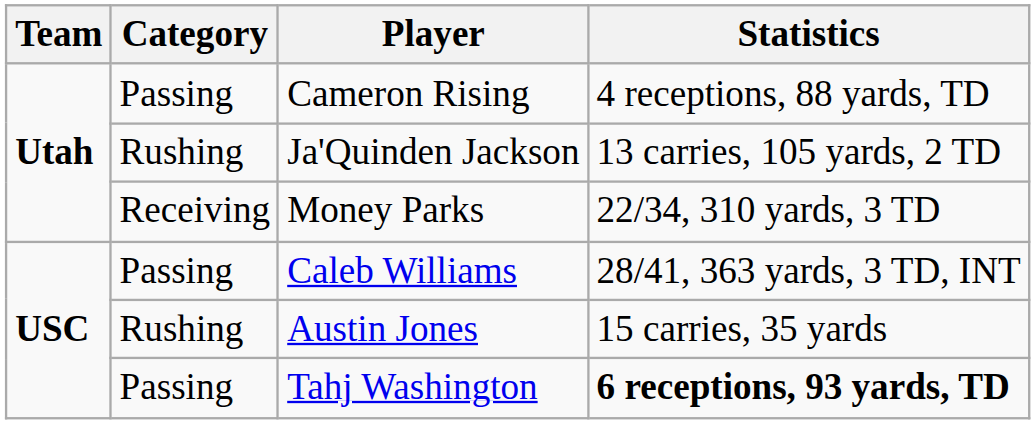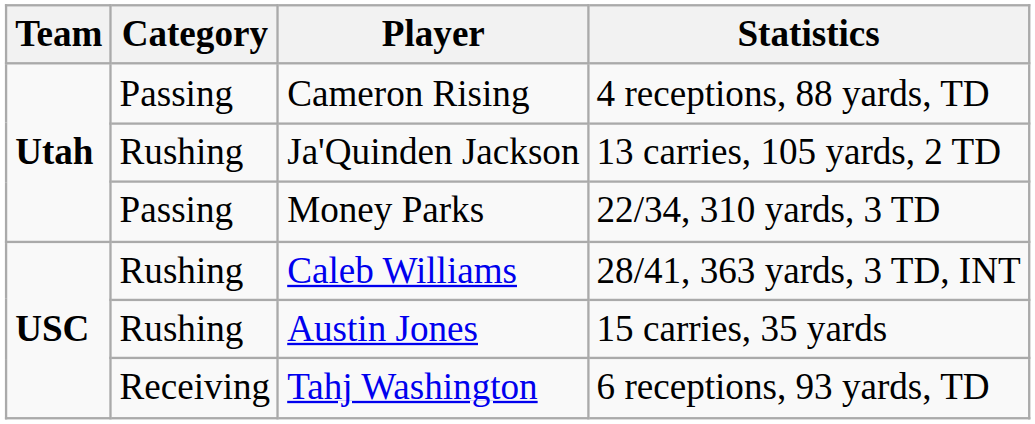Money Parks | Category: Receiving -> Passing
Caleb Williams | Category: Passing -> Rushing
Tahj Washington | Category: Passing -> Receiving
Tahj Washington | Statistics: bold -> normal
